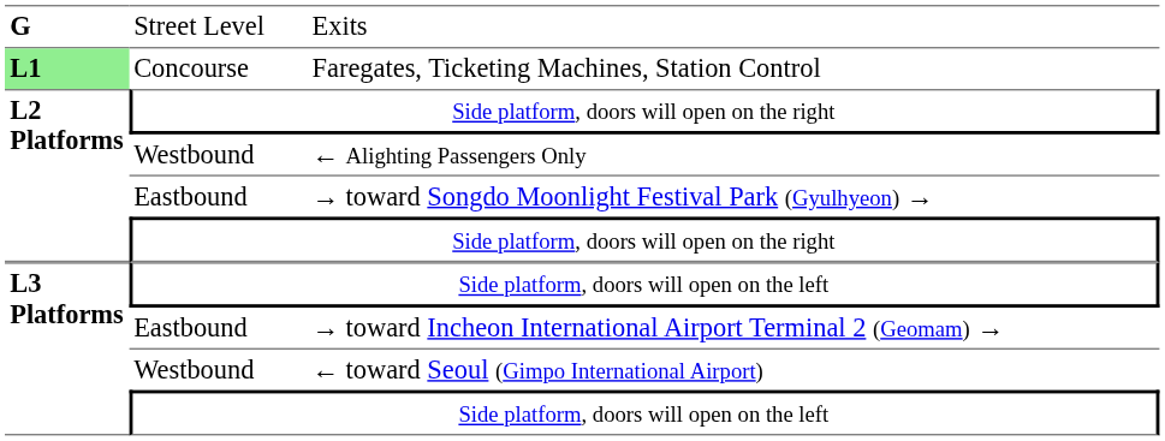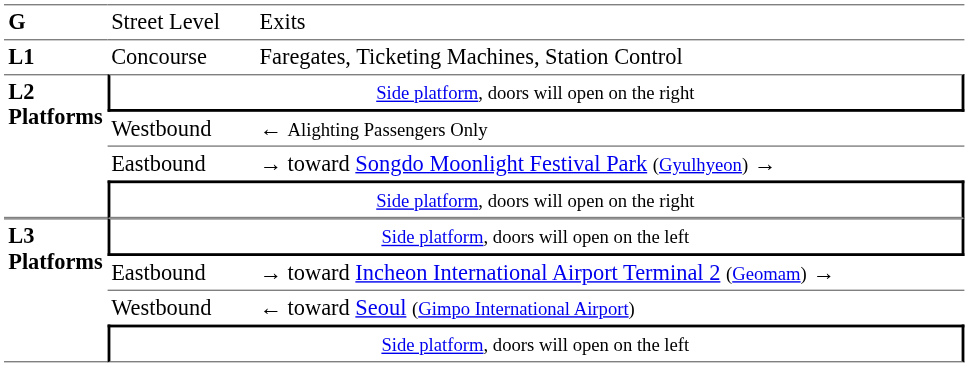Faregates, Ticketing Machines, Station Control | column 1: lightgreen background -> no background
